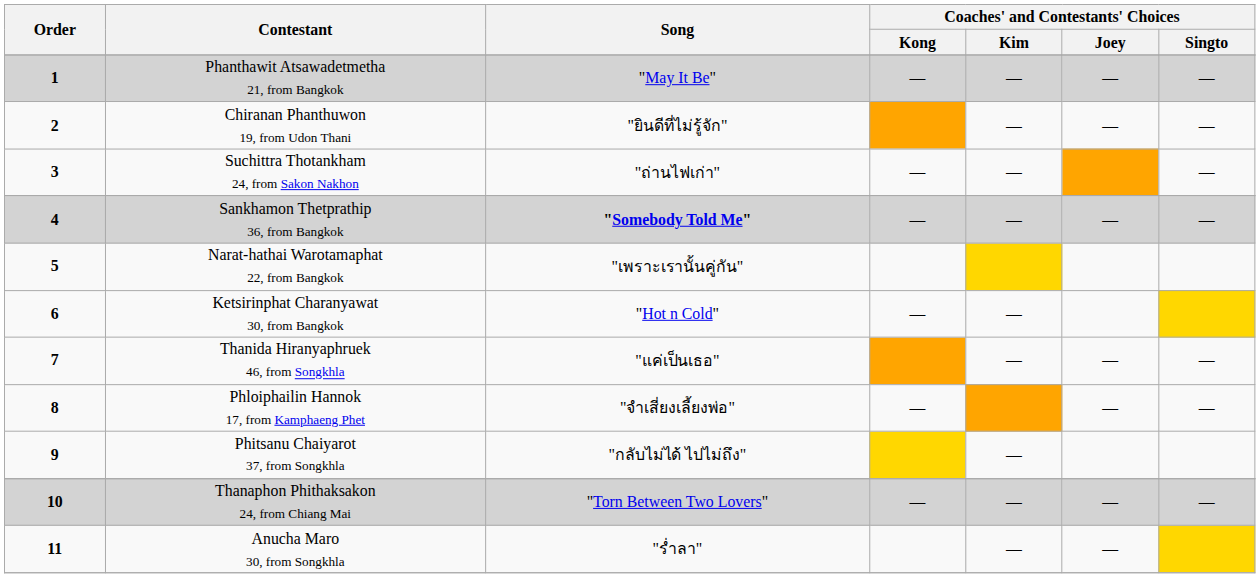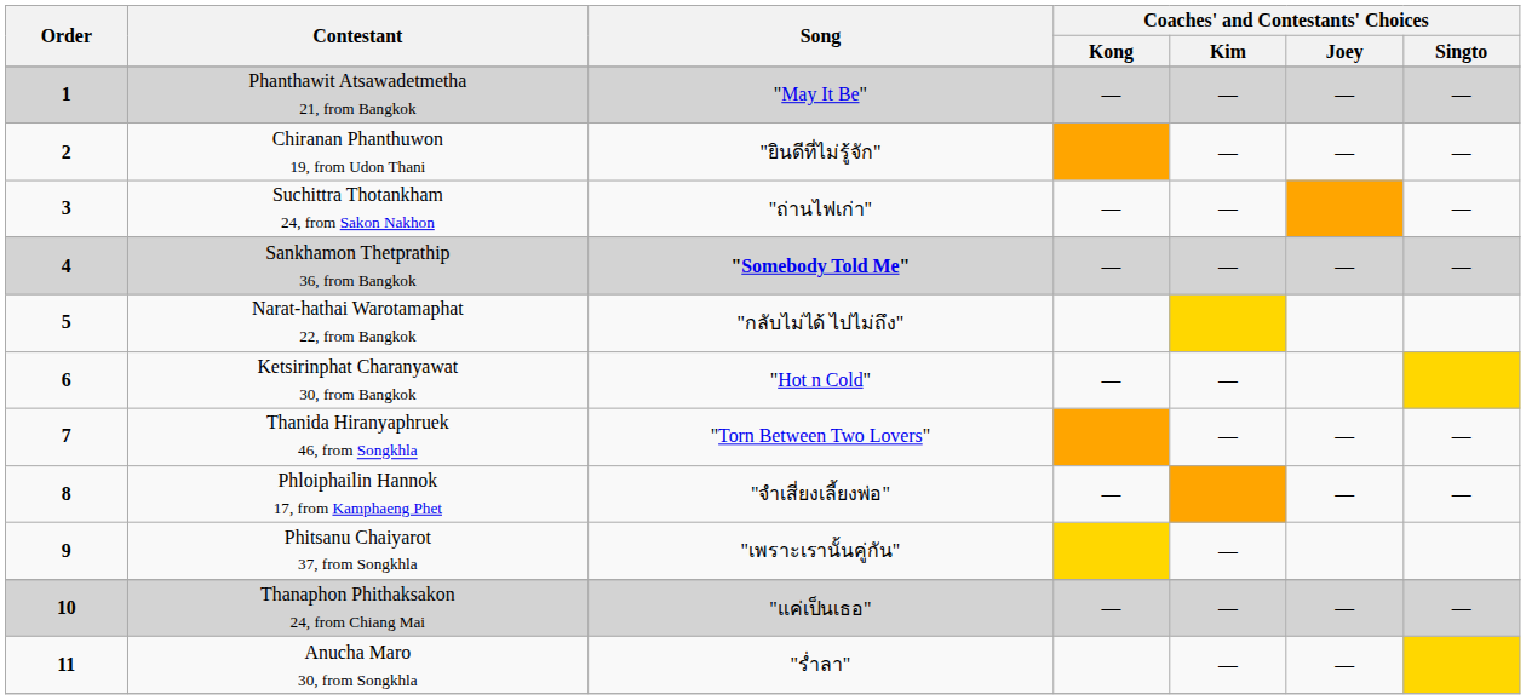Narat-hathai Warotamaphat 22, from Bangkok | Song: "เพราะเรานั้นคู่กัน" -> "กลับไม่ได้ ไปไม่ถึง"
Thanida Hiranyaphruek 46, from Songkhla | Song: "แค่เป็นเธอ" -> "Torn Between Two Lovers"
Phitsanu Chaiyarot 37, from Songkhla | Song: "กลับไม่ได้ ไปไม่ถึง" -> "เพราะเรานั้นคู่กัน"
Thanaphon Phithaksakon 24, from Chiang Mai | Song: "Torn Between Two Lovers" -> "แค่เป็นเธอ"
